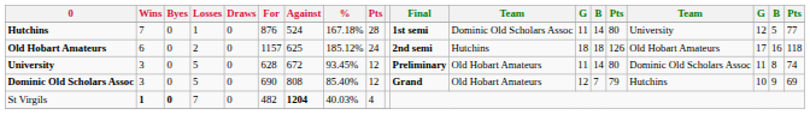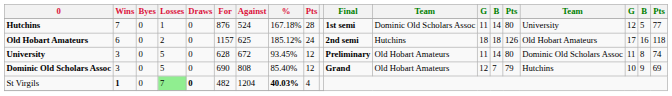St Virgils | Byes: bold -> normal
St Virgils | Losses: no background -> lightgreen background
St Virgils | Draws: normal -> bold
St Virgils | Against: bold -> normal
St Virgils | %: normal -> bold
